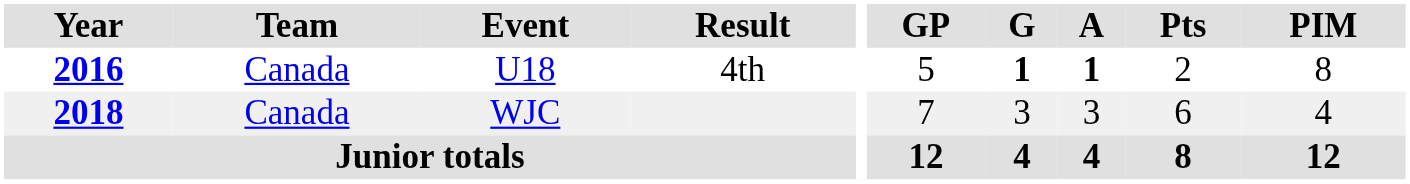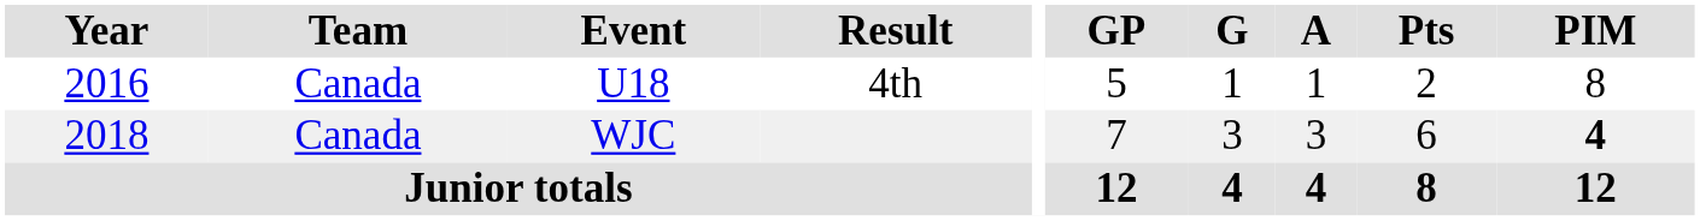U18 | Year: bold -> normal
U18 | G: bold -> normal
U18 | A: bold -> normal
WJC | Year: bold -> normal
WJC | PIM: normal -> bold
